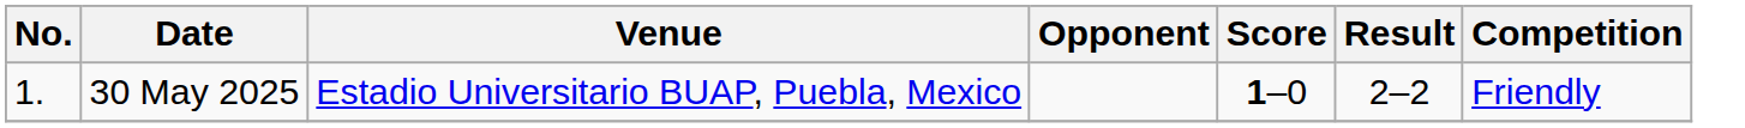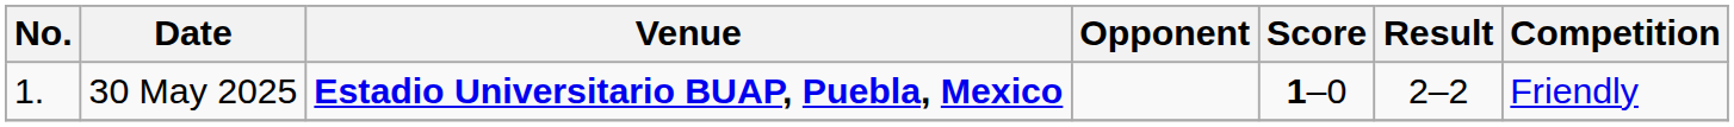30 May 2025 | Venue: normal -> bold
